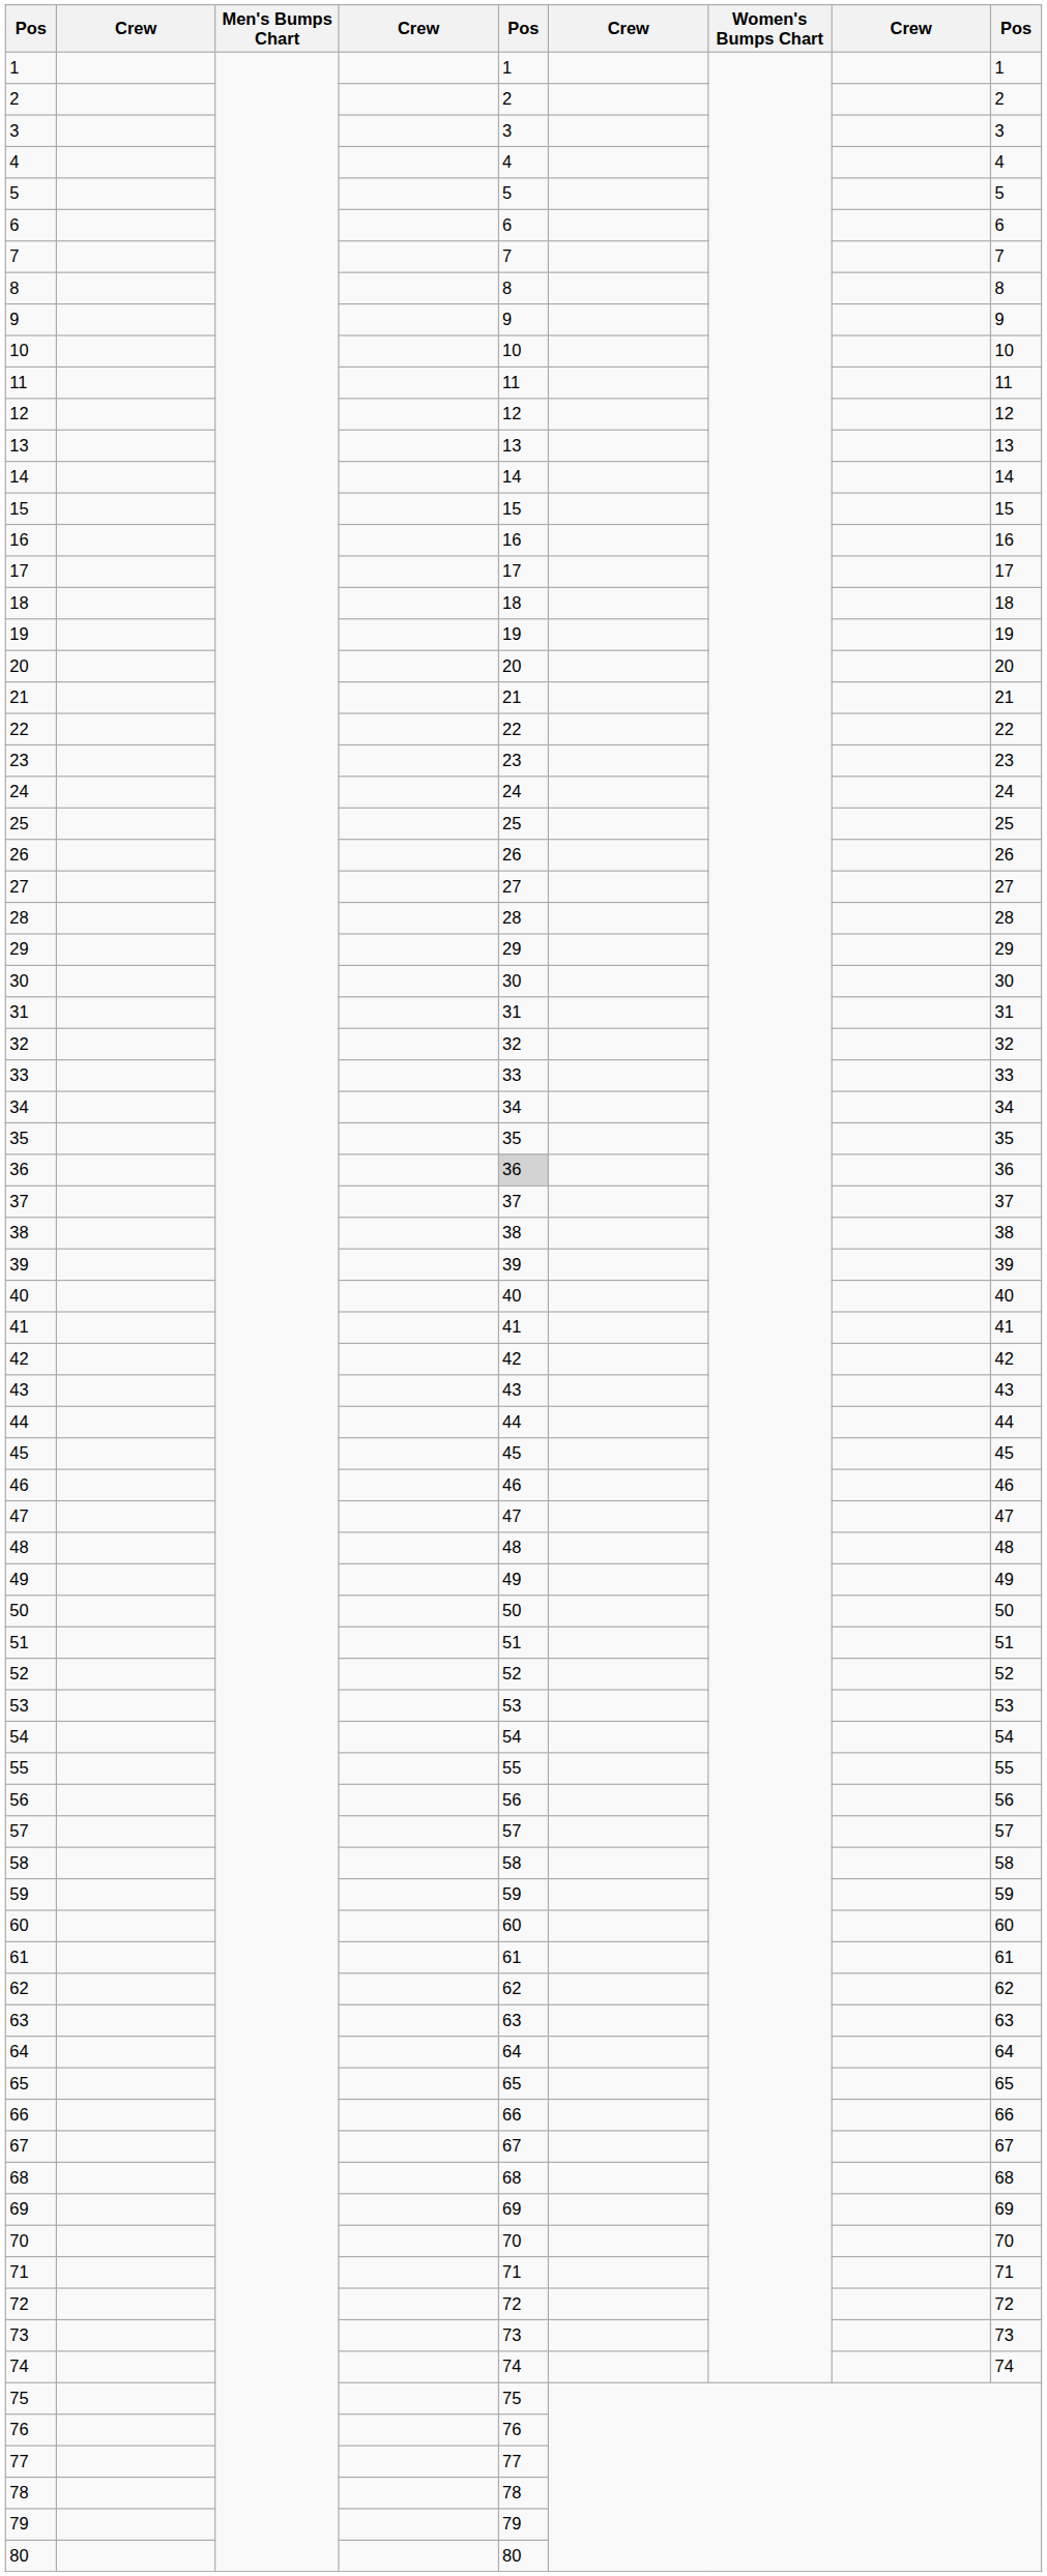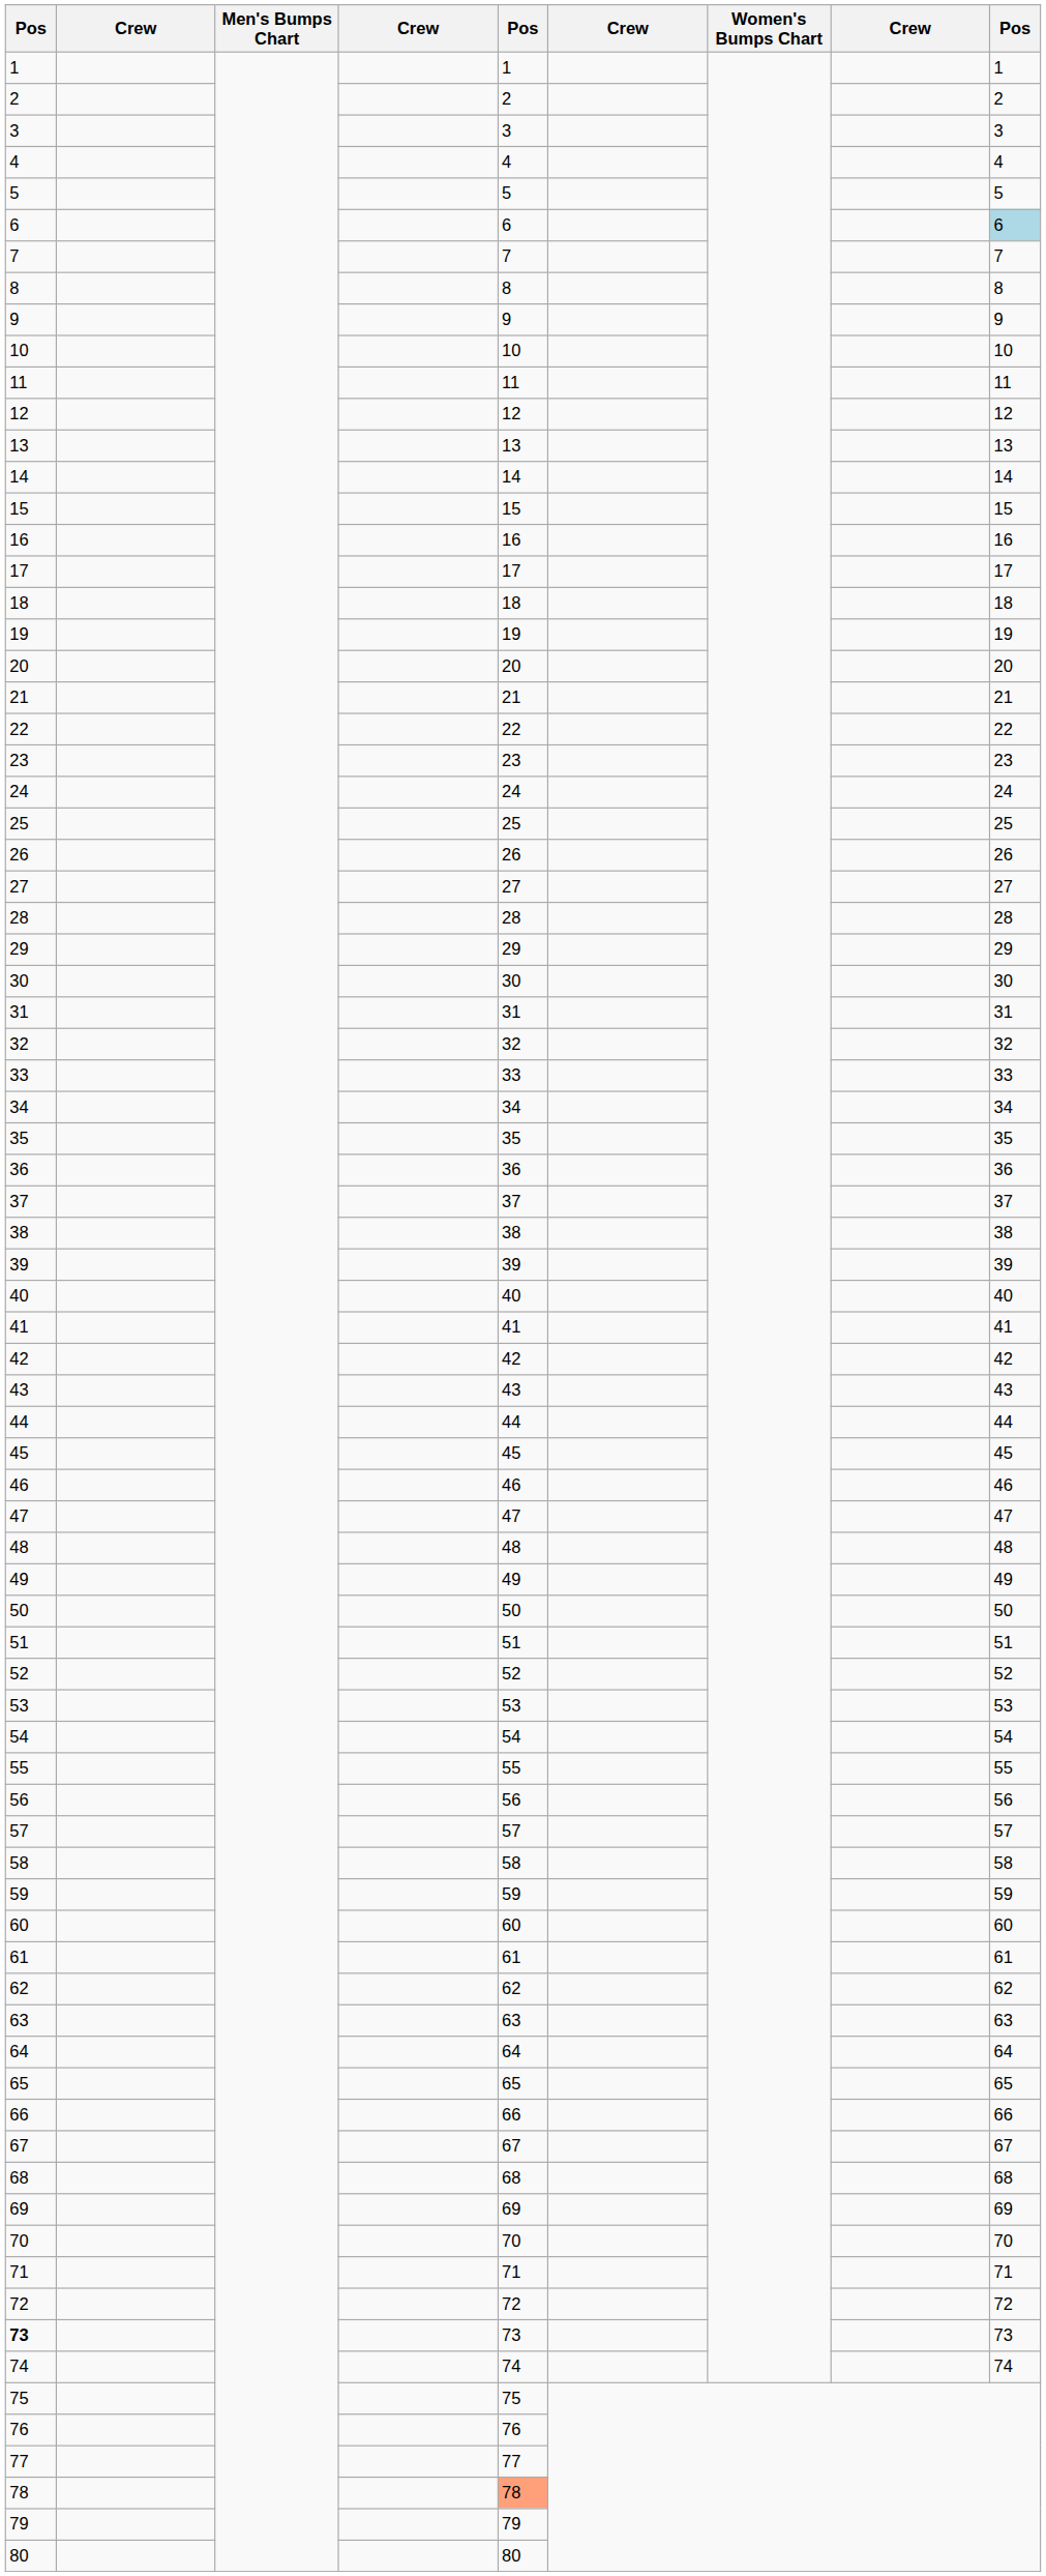row 7 | column 9: no background -> lightblue background
row 37 | column 5: lightgrey background -> no background
row 74 | column 1: normal -> bold
row 79 | column 5: no background -> lightsalmon background
